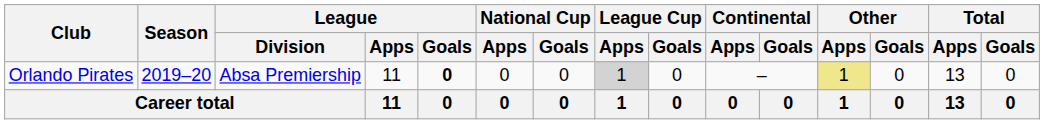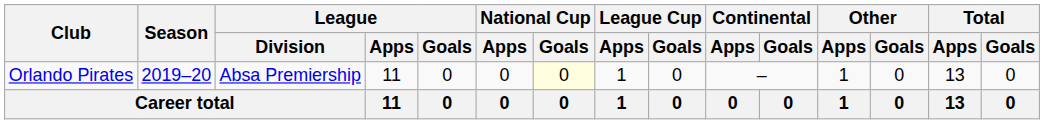Orlando Pirates | League / Goals: bold -> normal
Orlando Pirates | National Cup / Goals: no background -> lightyellow background
Orlando Pirates | League Cup / Apps: lightgrey background -> no background
Orlando Pirates | Other / Apps: khaki background -> no background
